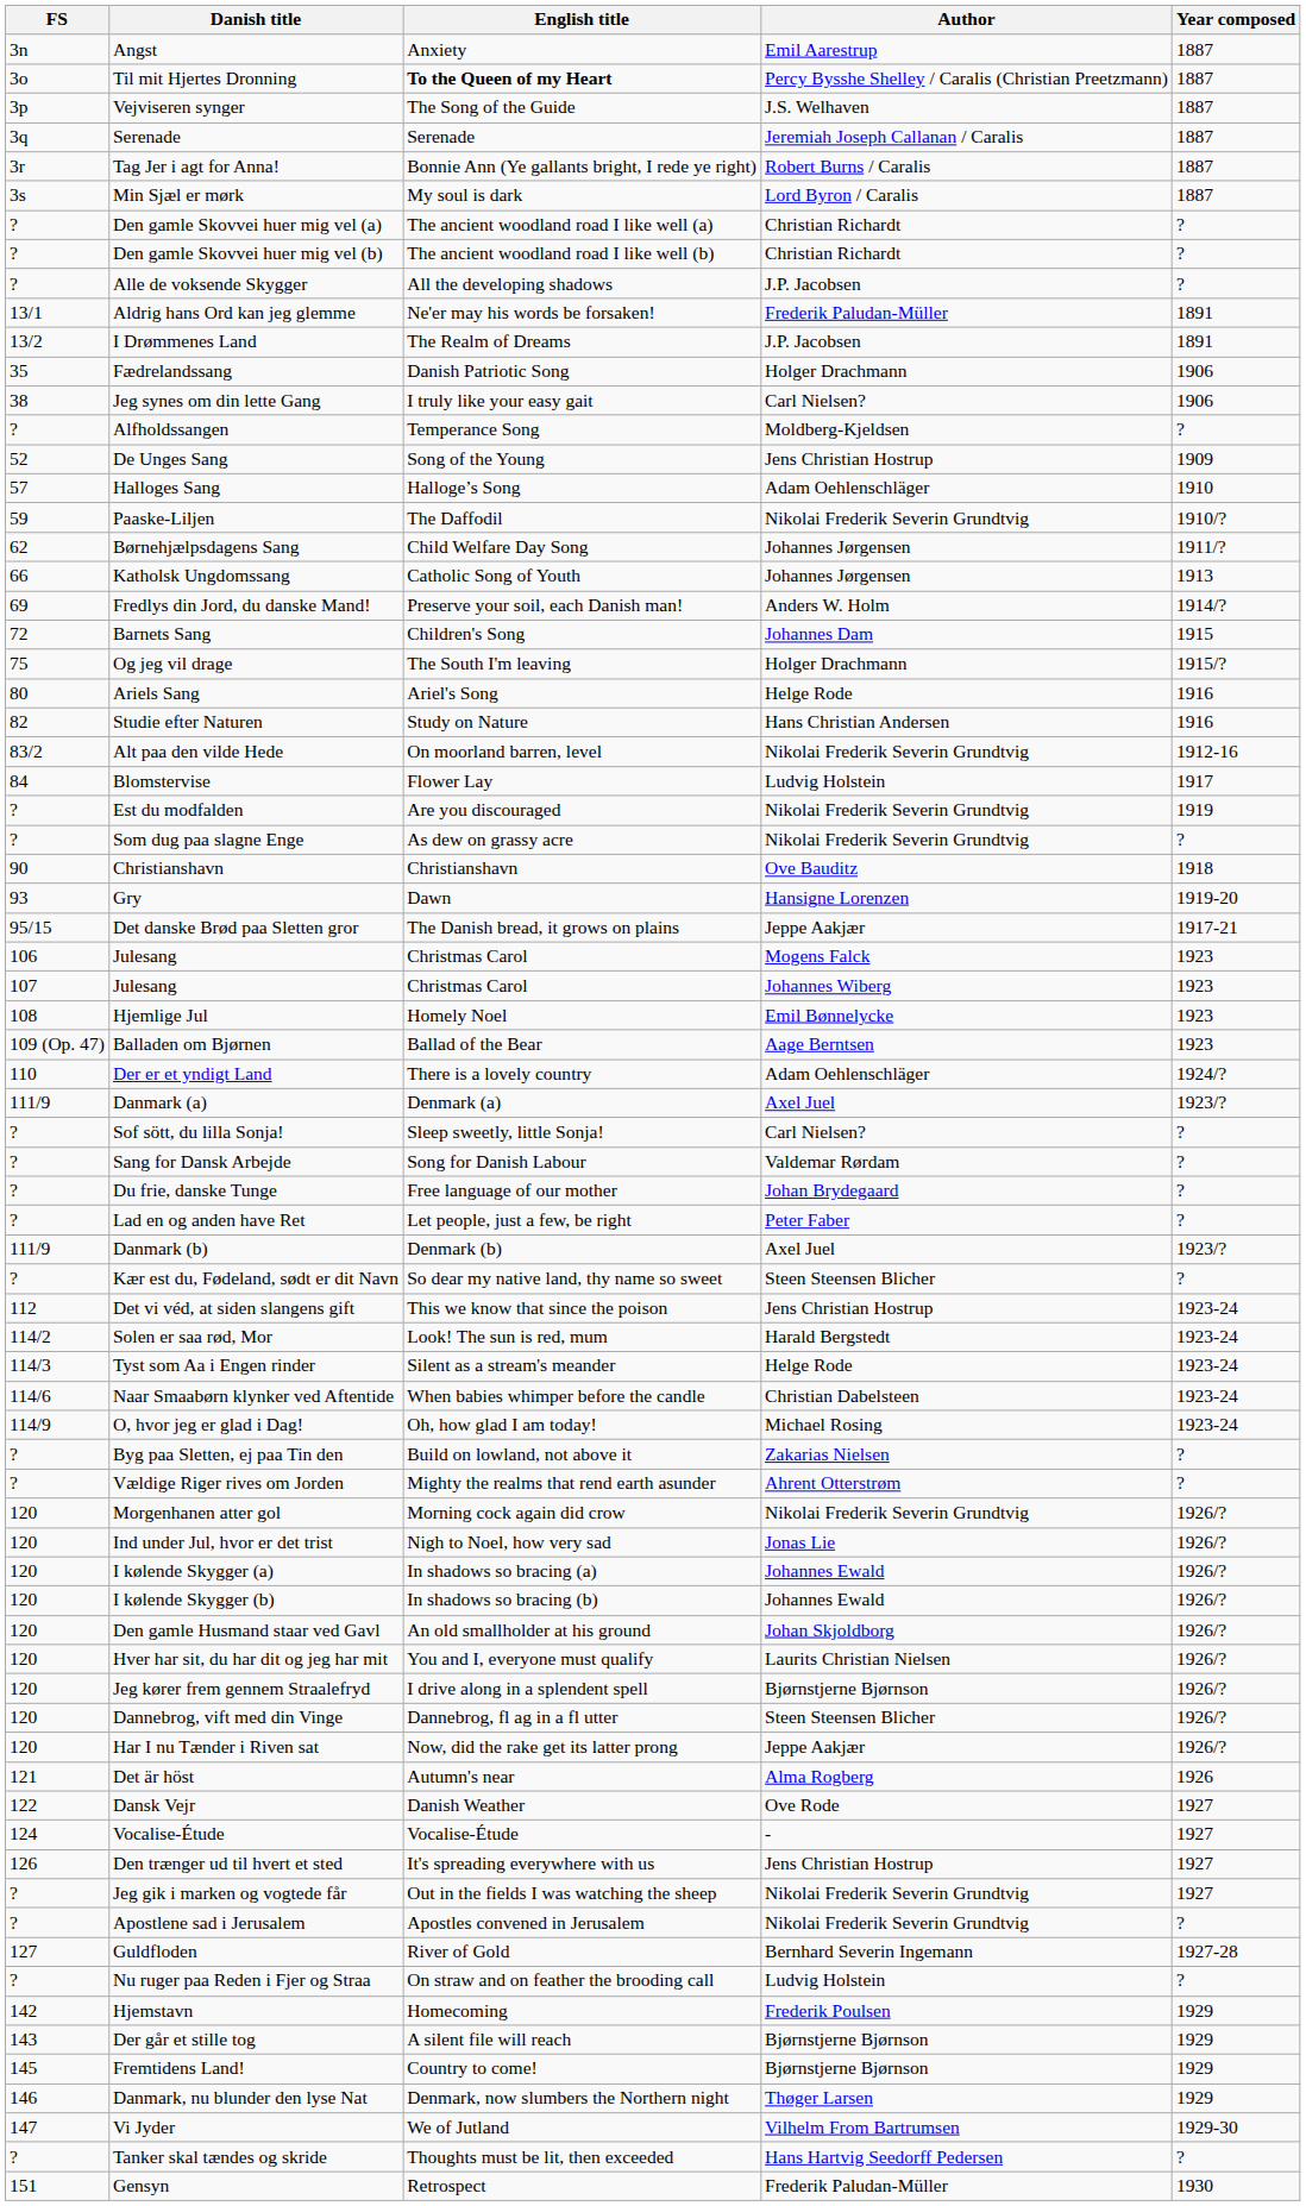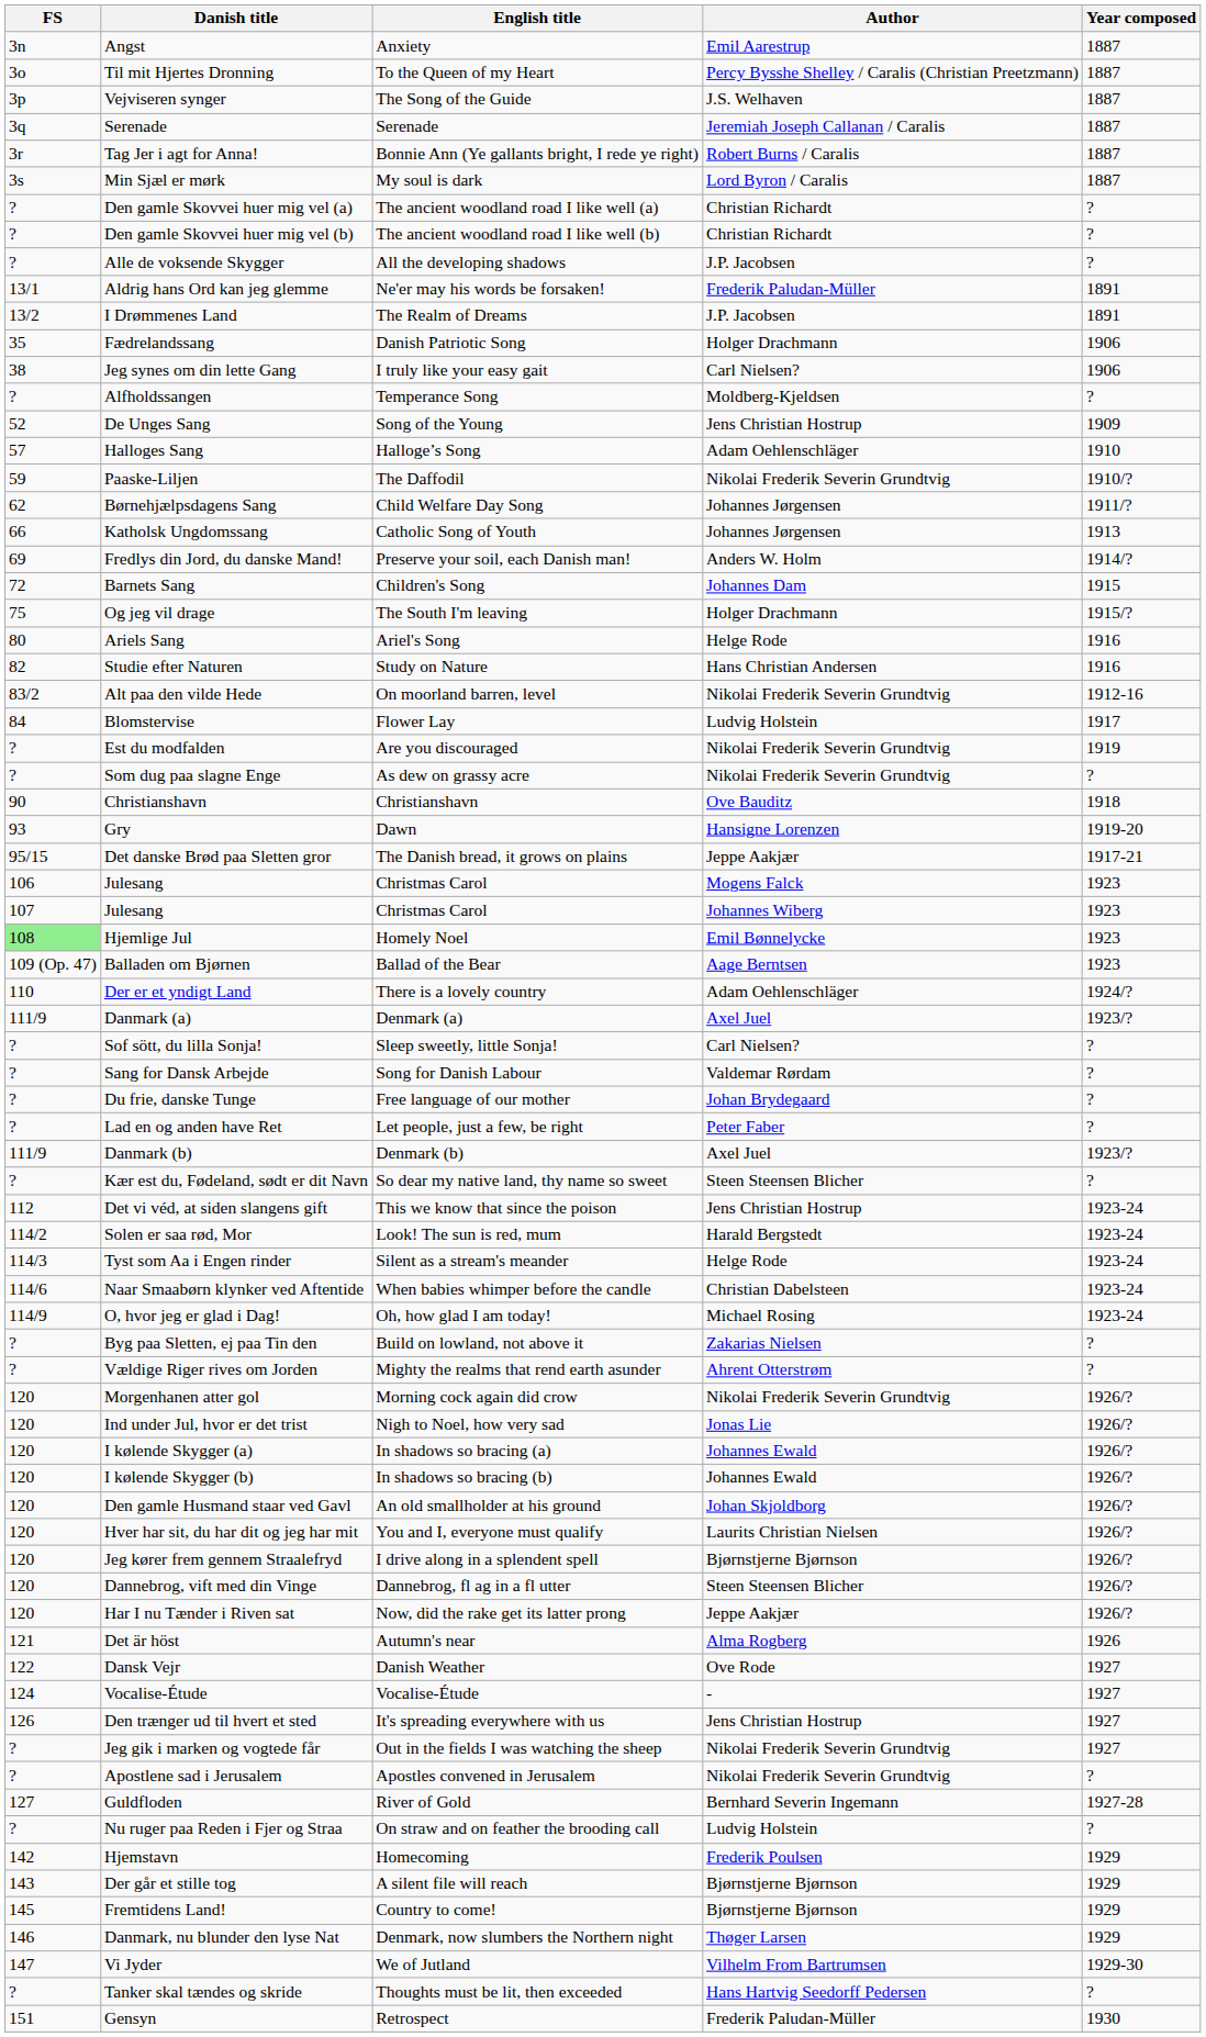Til mit Hjertes Dronning | English title: bold -> normal
Hjemlige Jul | FS: no background -> lightgreen background
